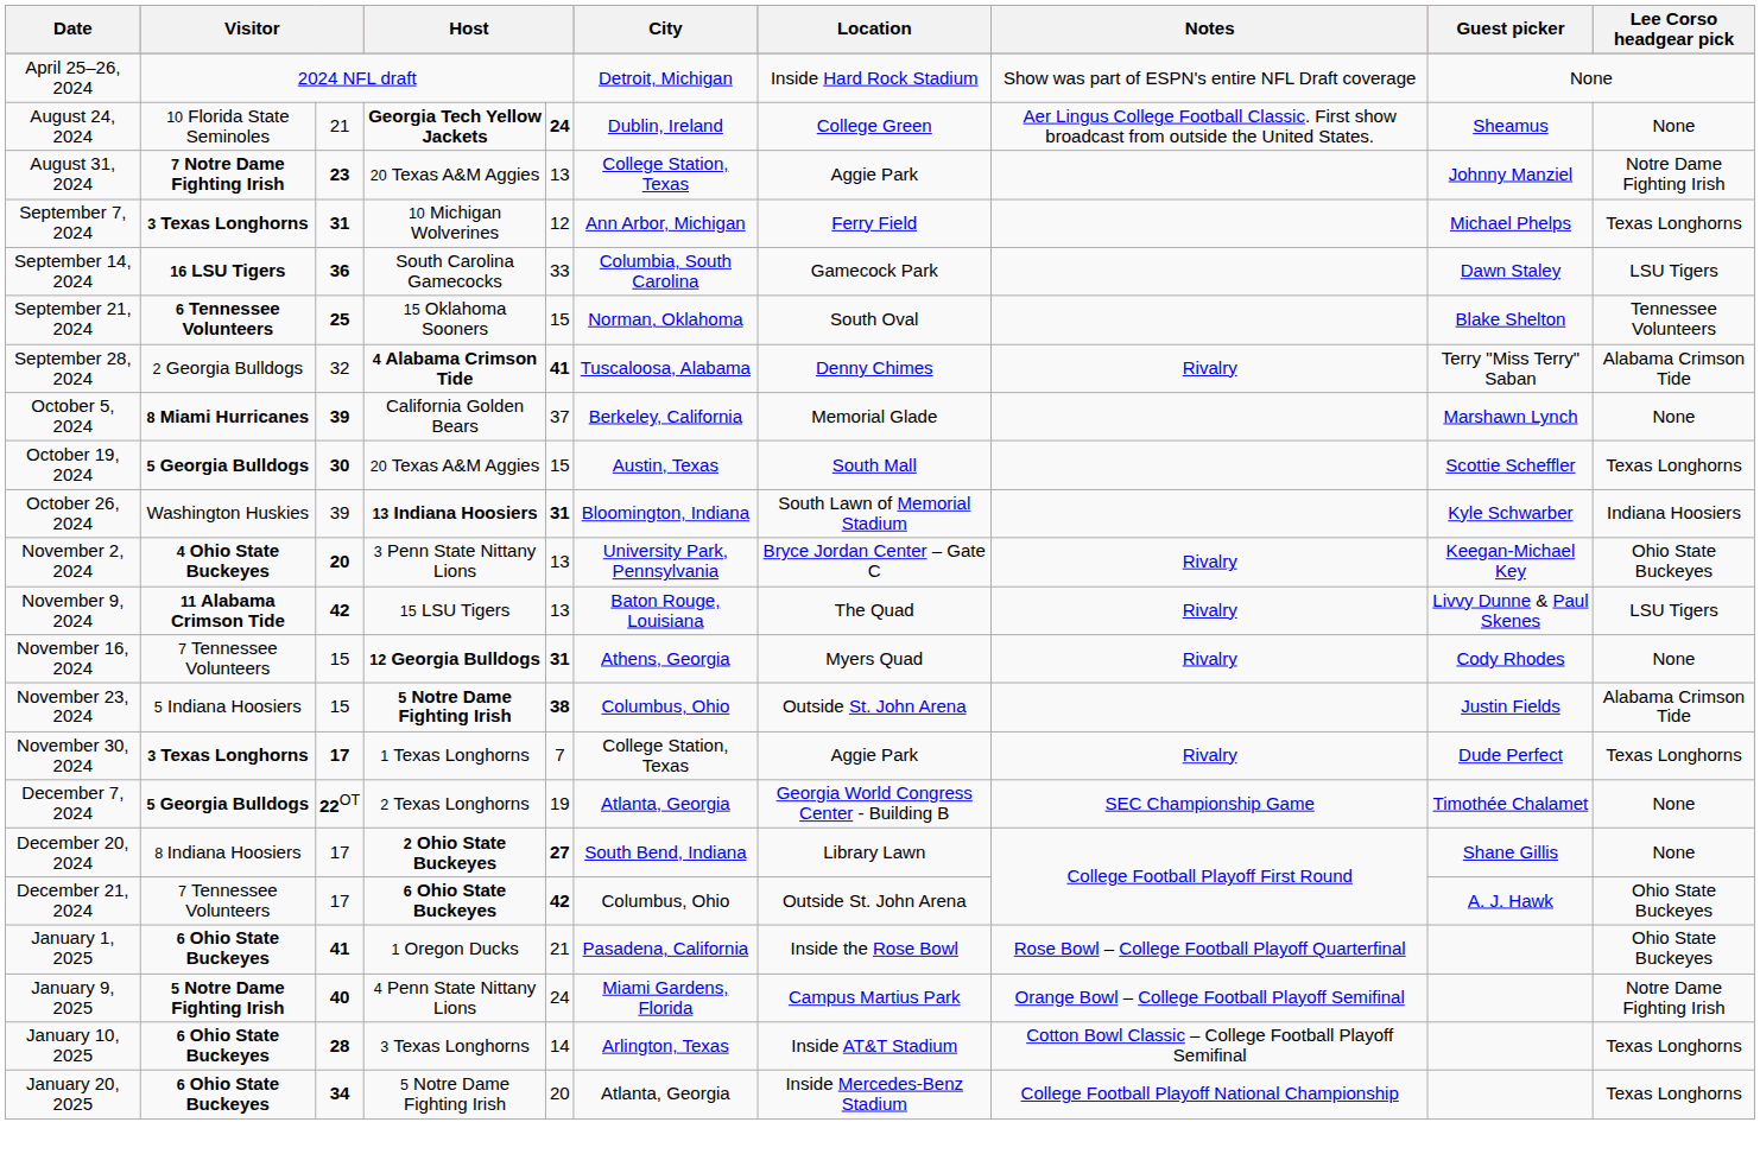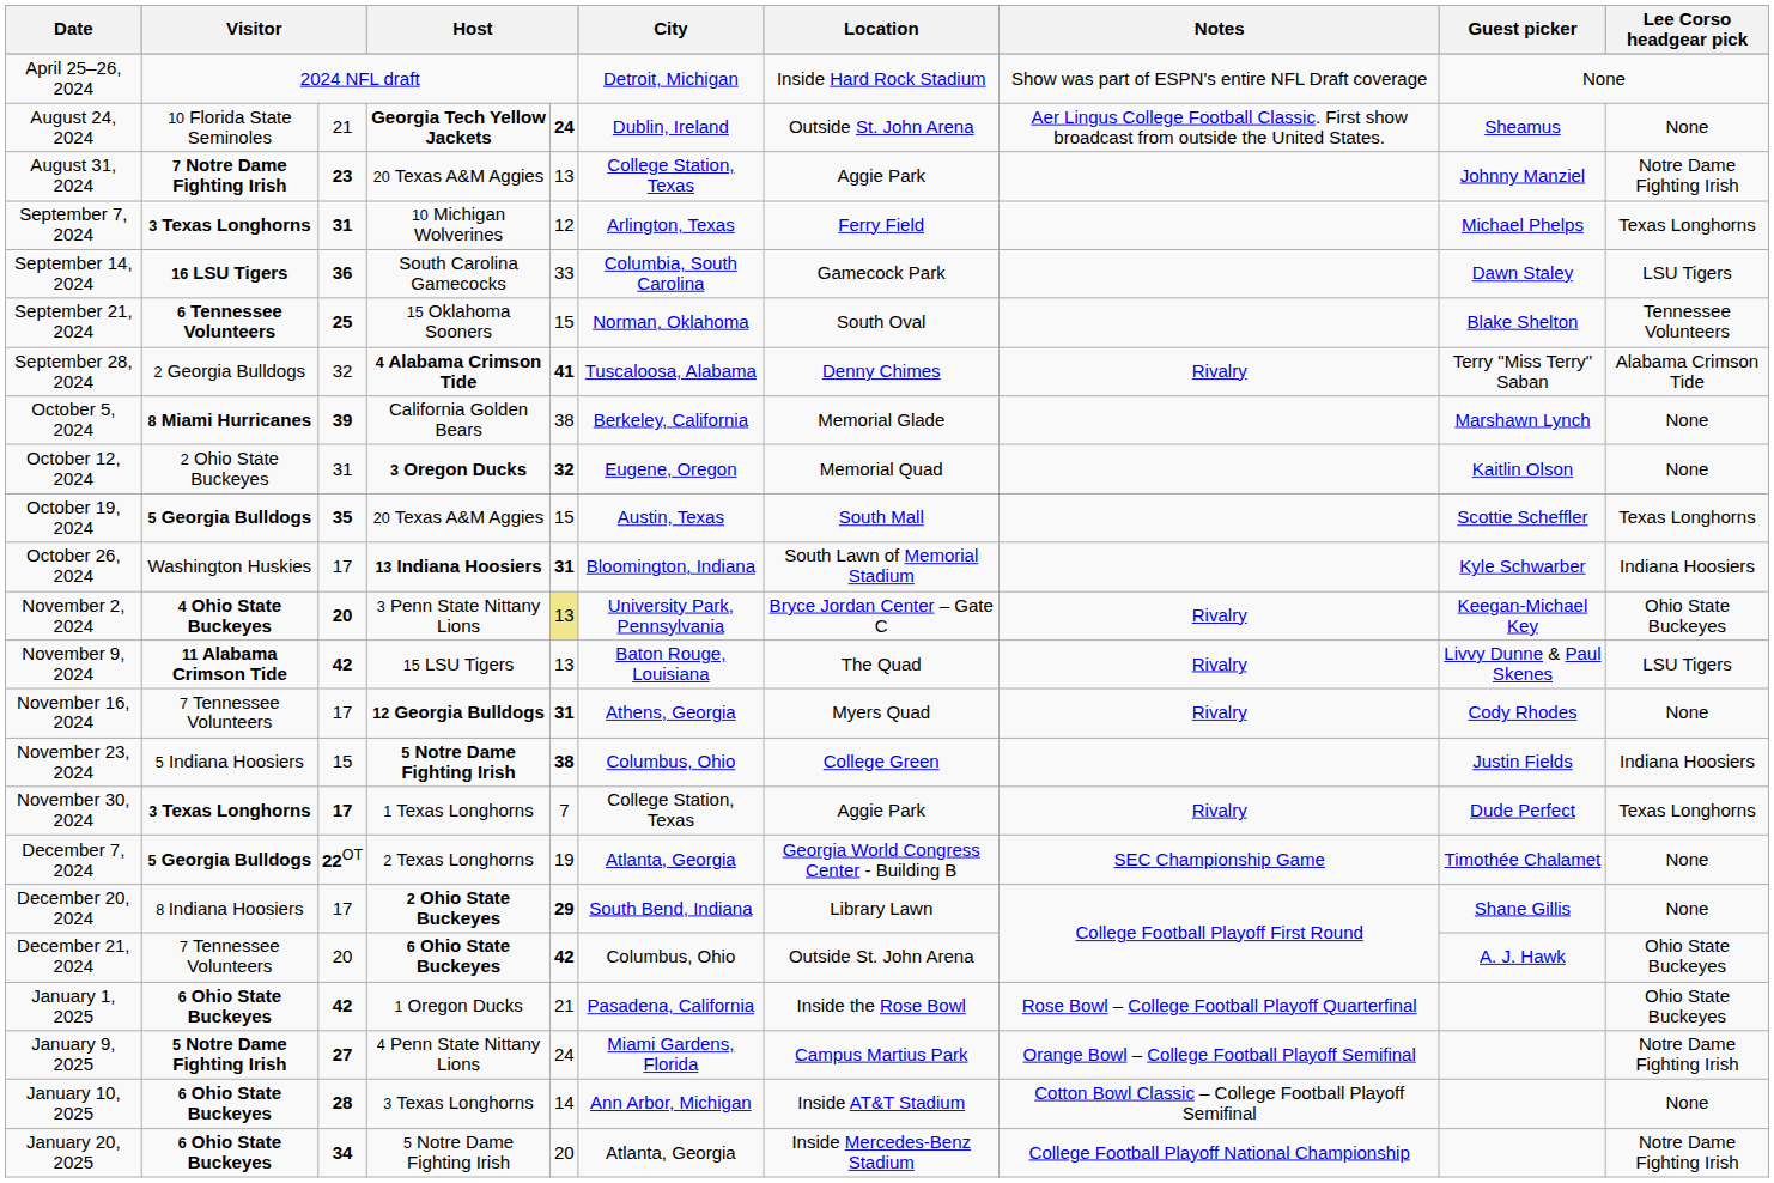August 24, 2024 | Location: College Green -> Outside St. John Arena
September 7, 2024 | City: Ann Arbor, Michigan -> Arlington, Texas
October 5, 2024 | column 5: 37 -> 38
+ row: October 12, 2024 | 2 Ohio State Buckeyes | 31 | 3 Oregon Ducks | 32 | Eugene, Oregon | Memorial Quad | Kaitlin Olson | None
October 19, 2024 | column 3: 30 -> 35
October 26, 2024 | column 3: 39 -> 17
November 2, 2024 | column 5: no background -> khaki background
November 16, 2024 | column 3: 15 -> 17
November 23, 2024 | Location: Outside St. John Arena -> College Green
November 23, 2024 | Lee Corso headgear pick: Alabama Crimson Tide -> Indiana Hoosiers
December 20, 2024 | column 5: 27 -> 29
December 21, 2024 | column 3: 17 -> 20
January 1, 2025 | column 3: 41 -> 42
January 9, 2025 | column 3: 40 -> 27
January 10, 2025 | City: Arlington, Texas -> Ann Arbor, Michigan
January 10, 2025 | Lee Corso headgear pick: Texas Longhorns -> None
January 20, 2025 | Lee Corso headgear pick: Texas Longhorns -> Notre Dame Fighting Irish
